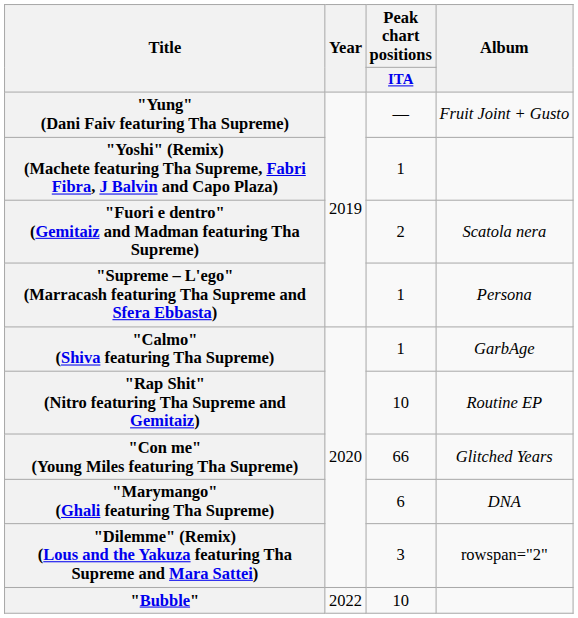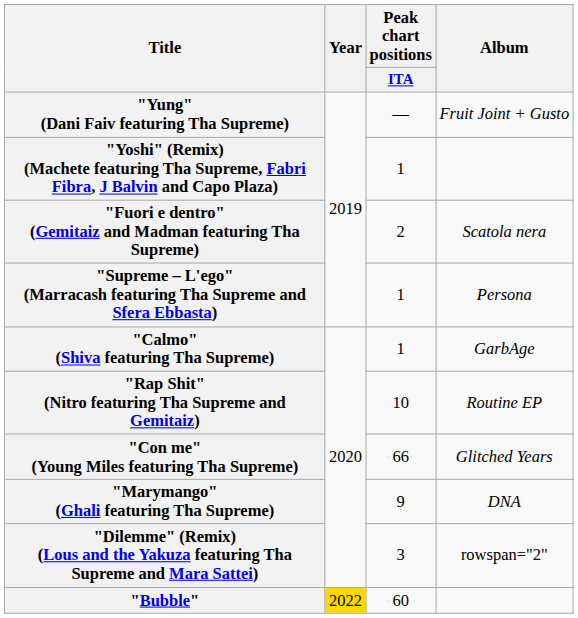"Marymango" (Ghali featuring Tha Supreme) | Peak chart positions / ITA: 6 -> 9
"Bubble" | Year: no background -> gold background
"Bubble" | Peak chart positions / ITA: 10 -> 60
